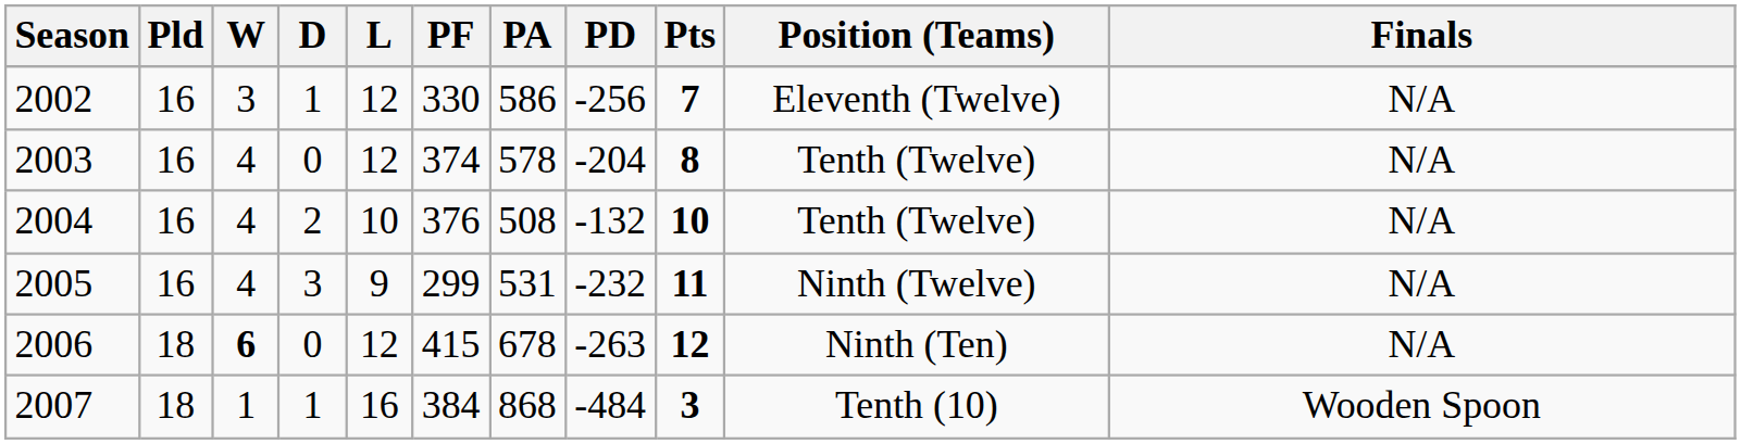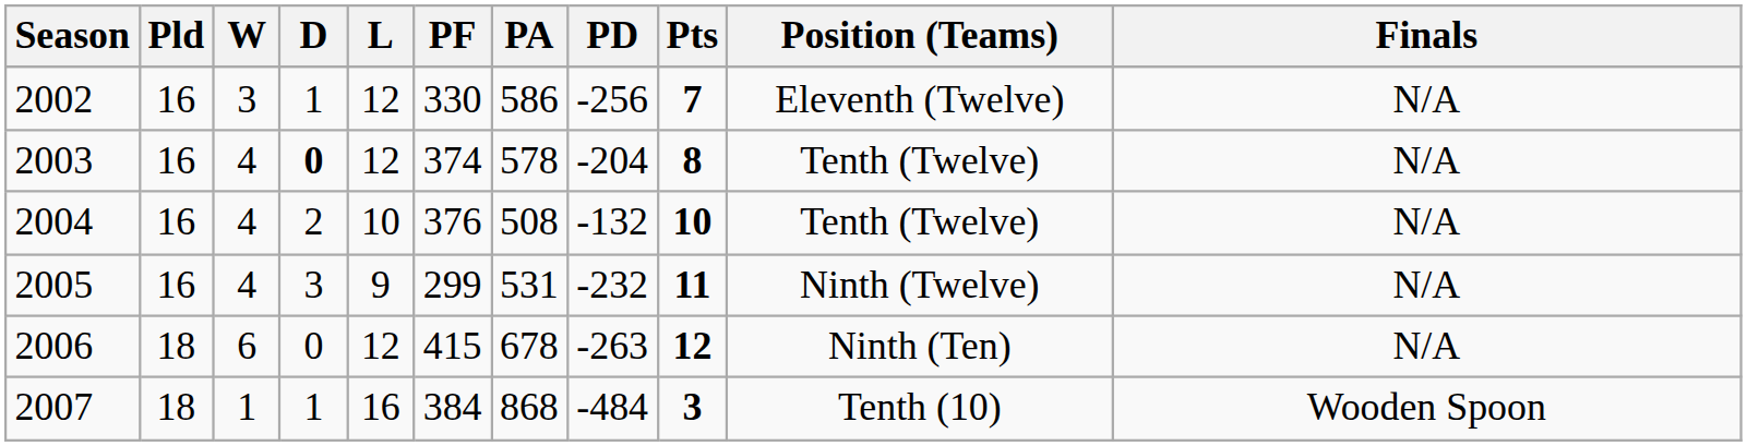2003 | D: normal -> bold
2006 | W: bold -> normal
